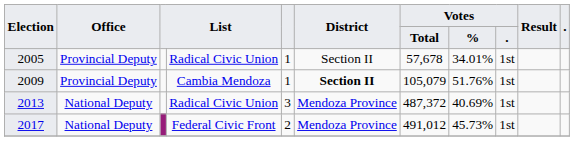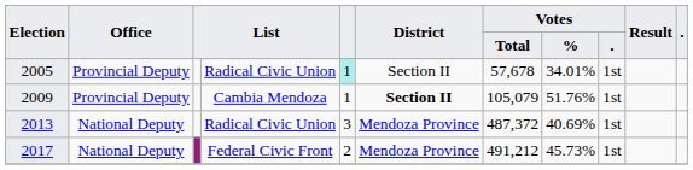2005 | column 5: no background -> paleturquoise background
2017 | Votes / Total: 491,012 -> 491,212
